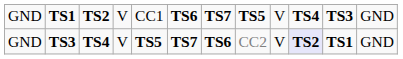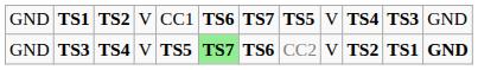row 2 | column 6: no background -> lightgreen background
row 2 | column 10: lavender background -> no background
row 2 | column 12: normal -> bold
